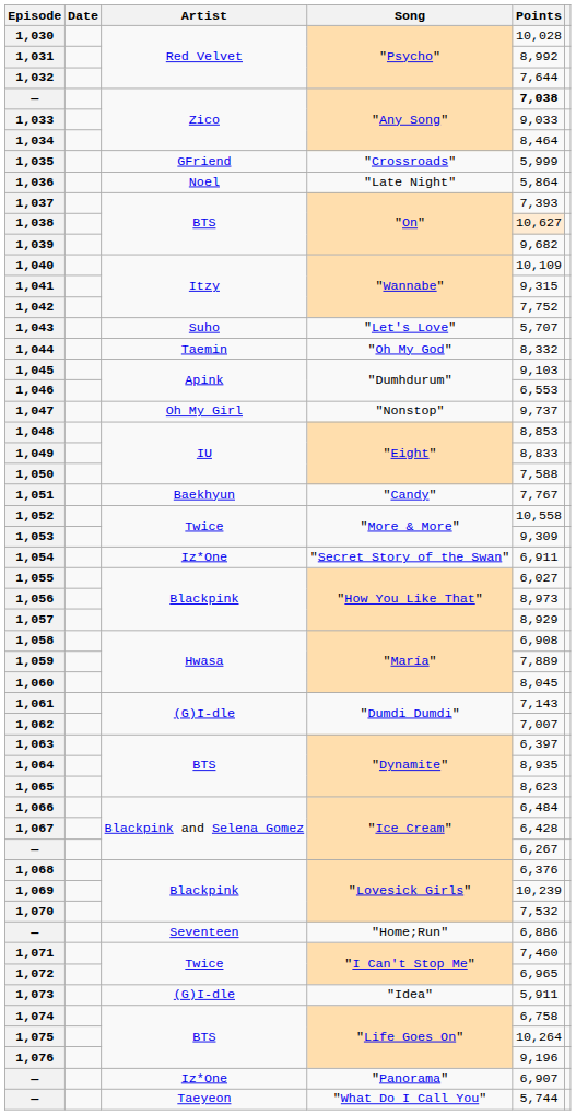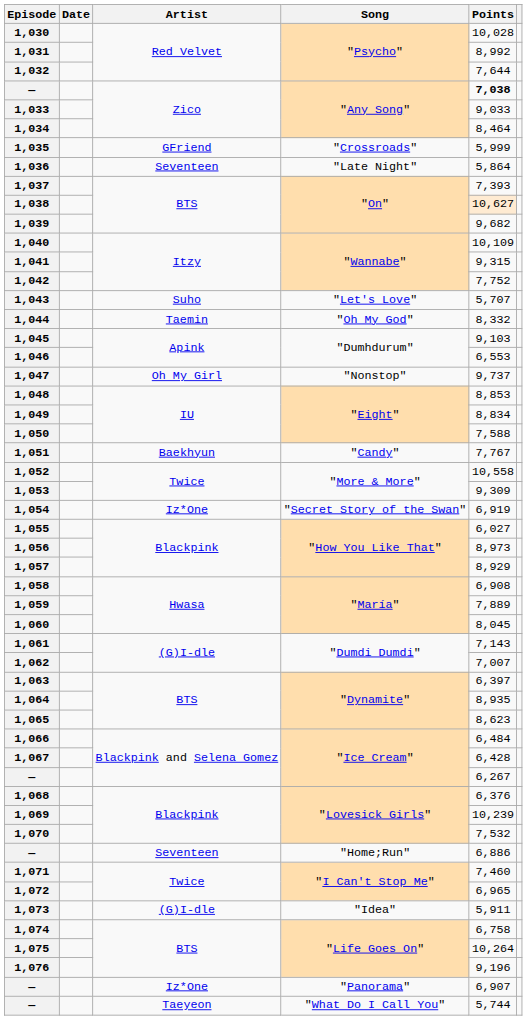1,036 | Artist: Noel -> Seventeen
1,049 | Points: 8,833 -> 8,834
1,054 | Points: 6,911 -> 6,919
